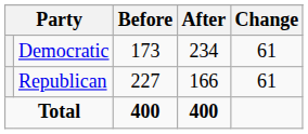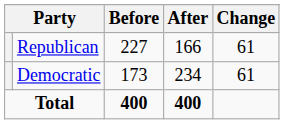rows swapped: Democratic <-> Republican
